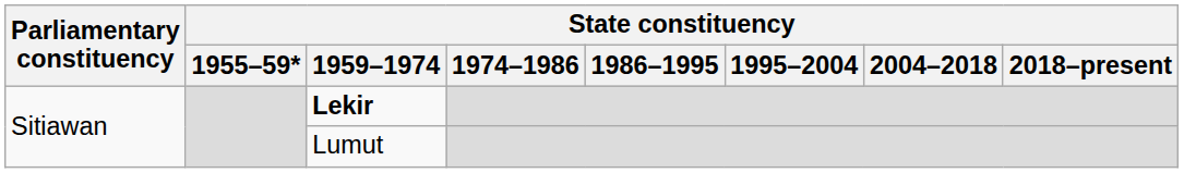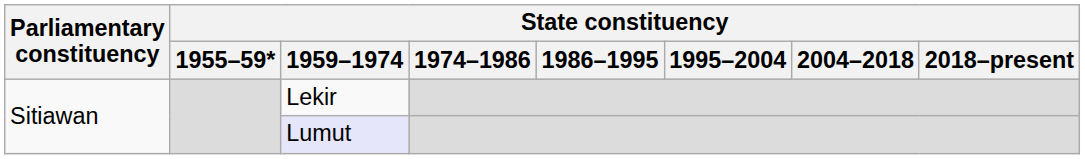Lekir | State constituency / 1959–1974: bold -> normal
Lumut | State constituency / 1959–1974: no background -> lavender background
